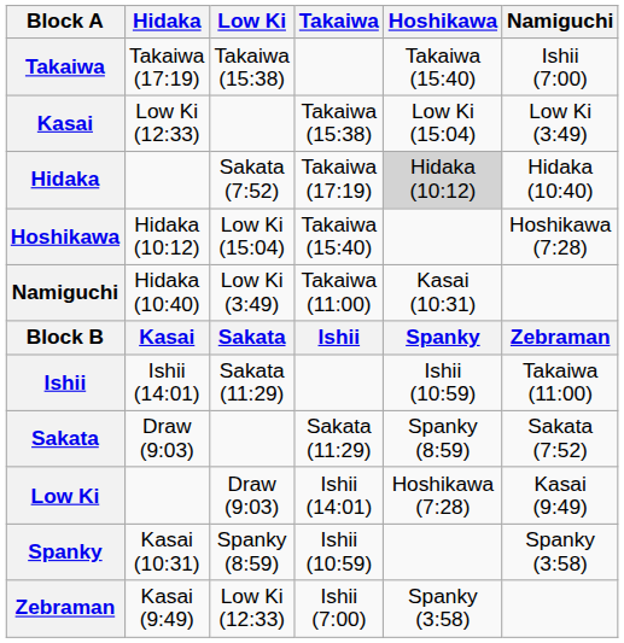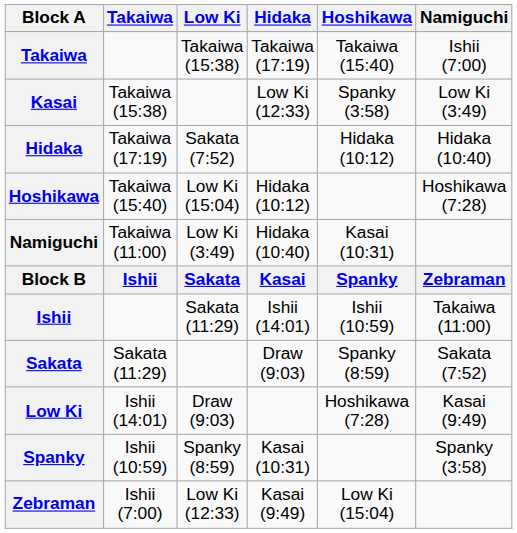columns swapped: Takaiwa <-> Hidaka
row 3 | Hoshikawa: Low Ki (15:04) -> Spanky (3:58)
row 4 | Hoshikawa: lightgrey background -> no background
row 12 | Hoshikawa: Spanky (3:58) -> Low Ki (15:04)
